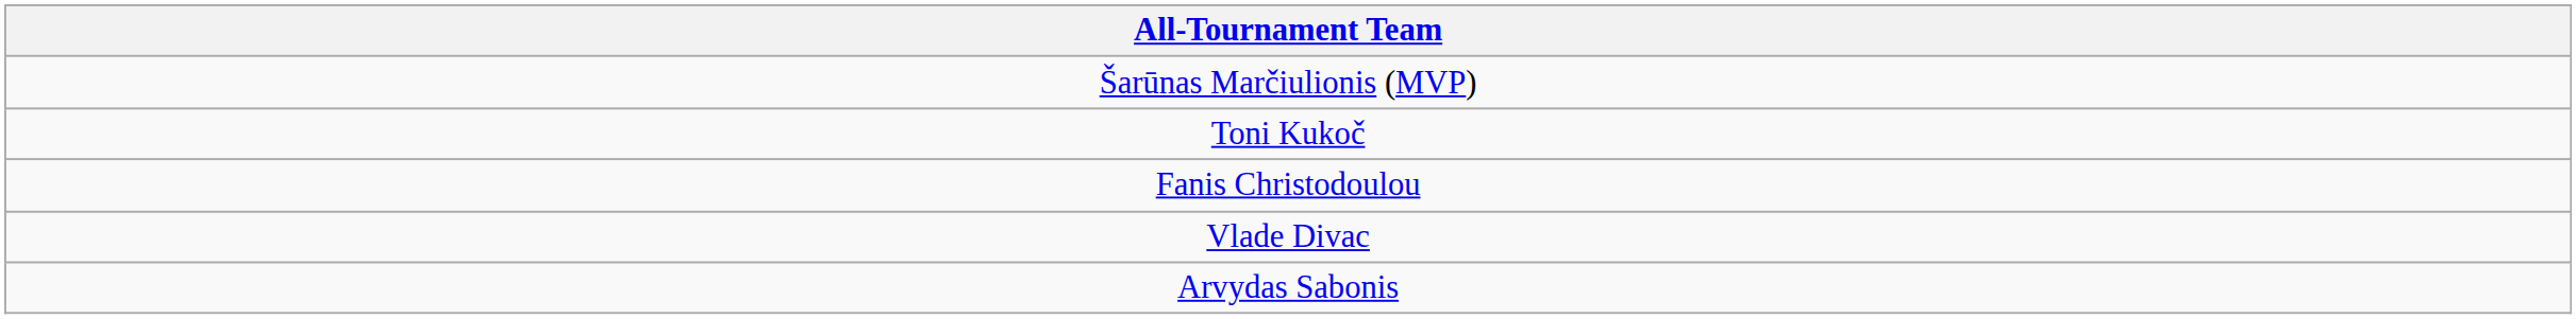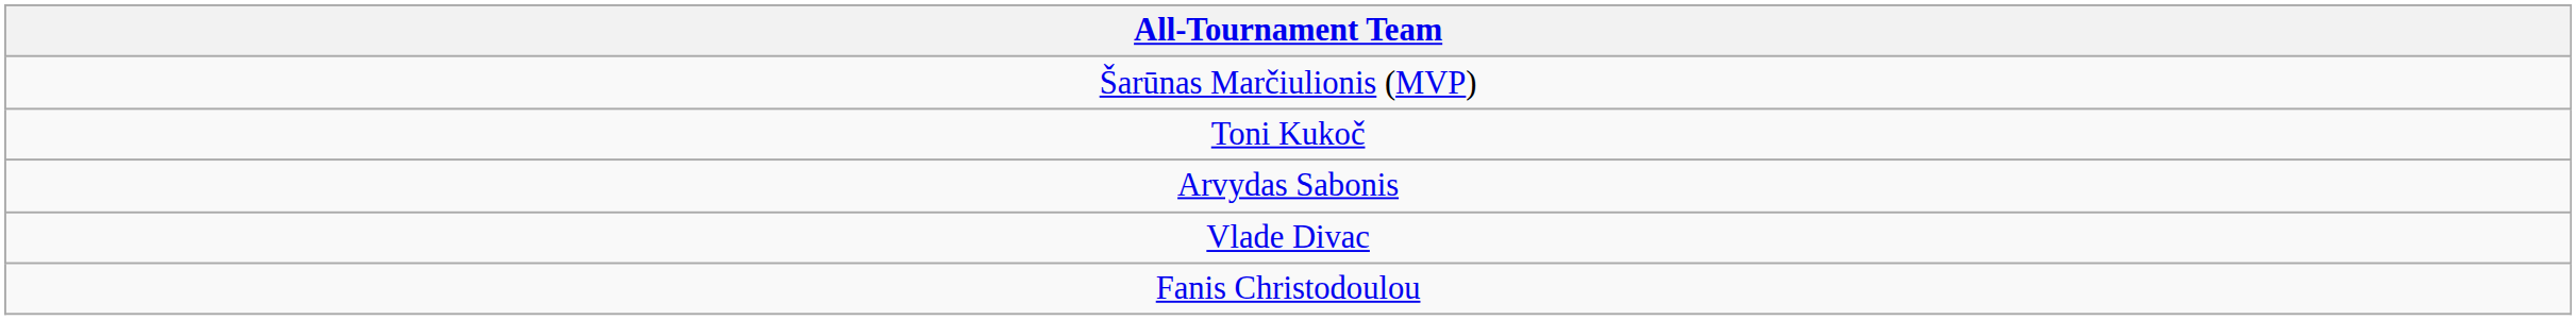row 4 | column 1: Fanis Christodoulou -> Arvydas Sabonis
row 6 | column 1: Arvydas Sabonis -> Fanis Christodoulou
